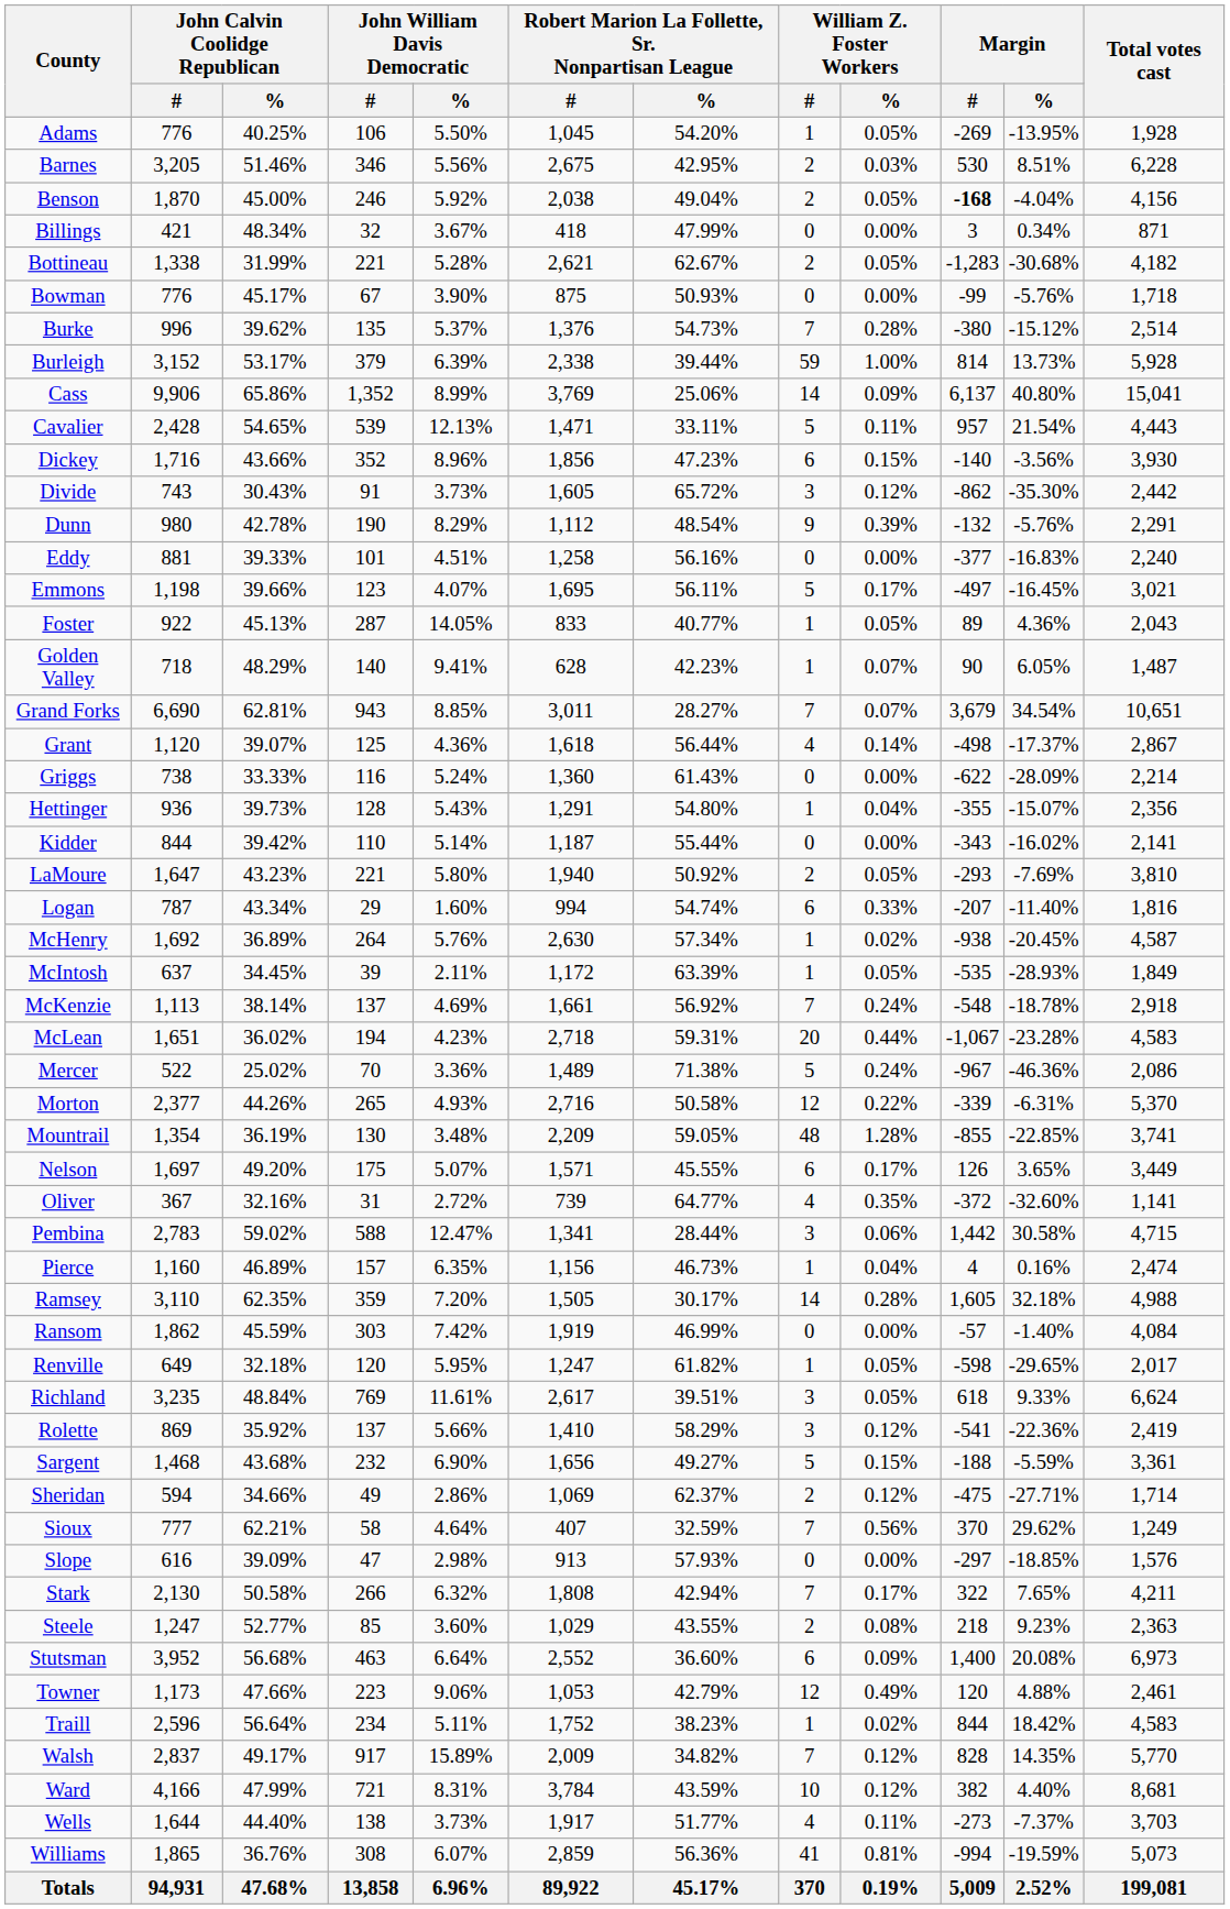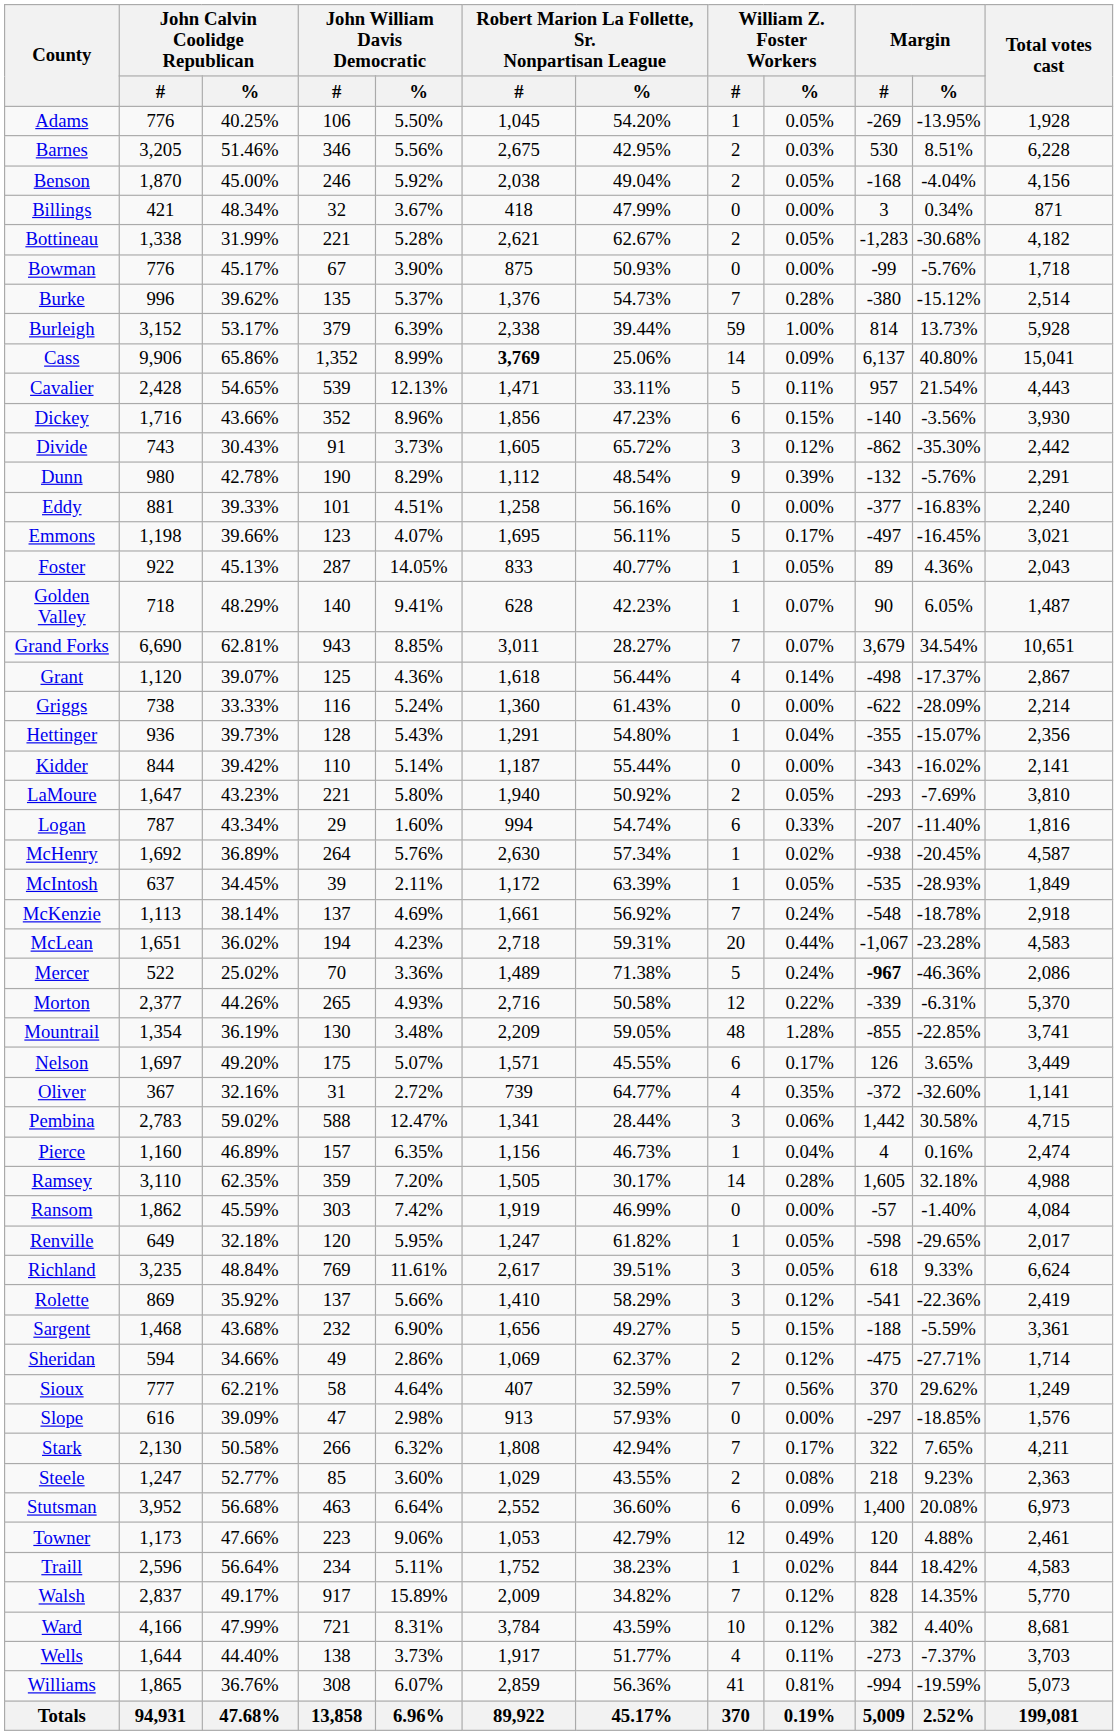Benson | Margin / #: bold -> normal
Cass | Robert Marion La Follette, Sr. Nonpartisan League / #: normal -> bold
Mercer | Margin / #: normal -> bold
